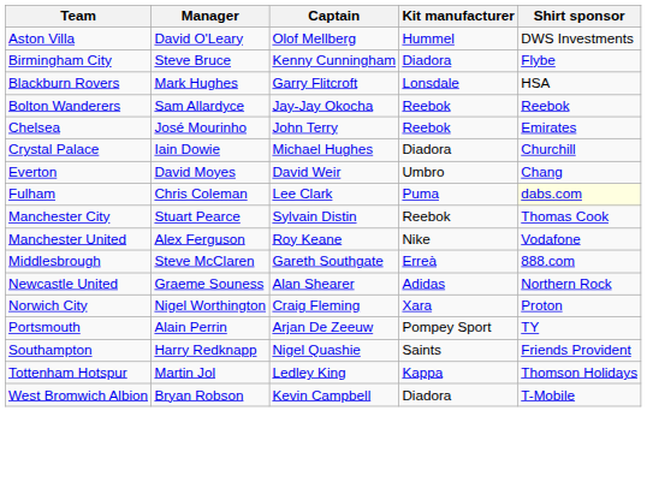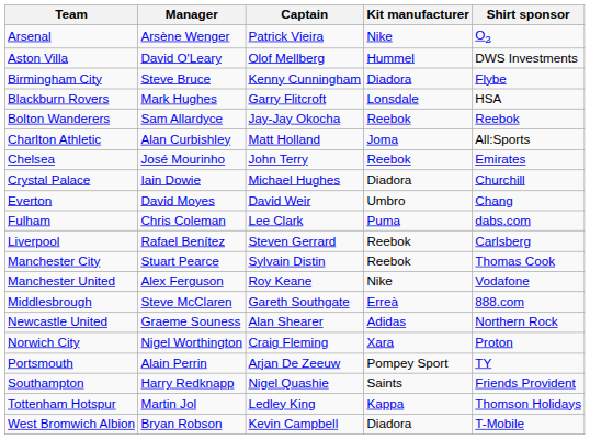+ row: Arsenal | Arsène Wenger | Patrick Vieira | Nike | O2
+ row: Charlton Athletic | Alan Curbishley | Matt Holland | Joma | All:Sports
Fulham | Shirt sponsor: lightyellow background -> no background
+ row: Liverpool | Rafael Benítez | Steven Gerrard | Reebok | Carlsberg
